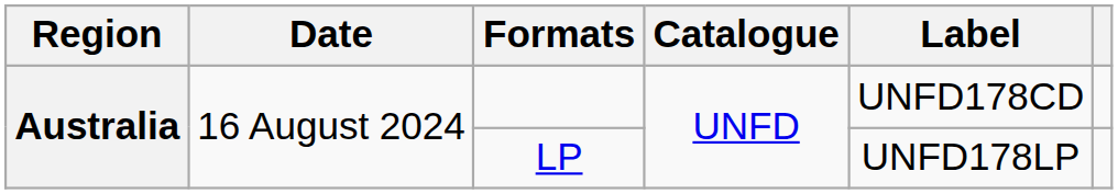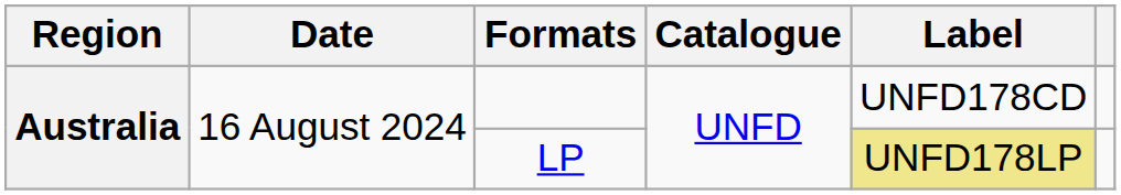LP | Label: no background -> khaki background
